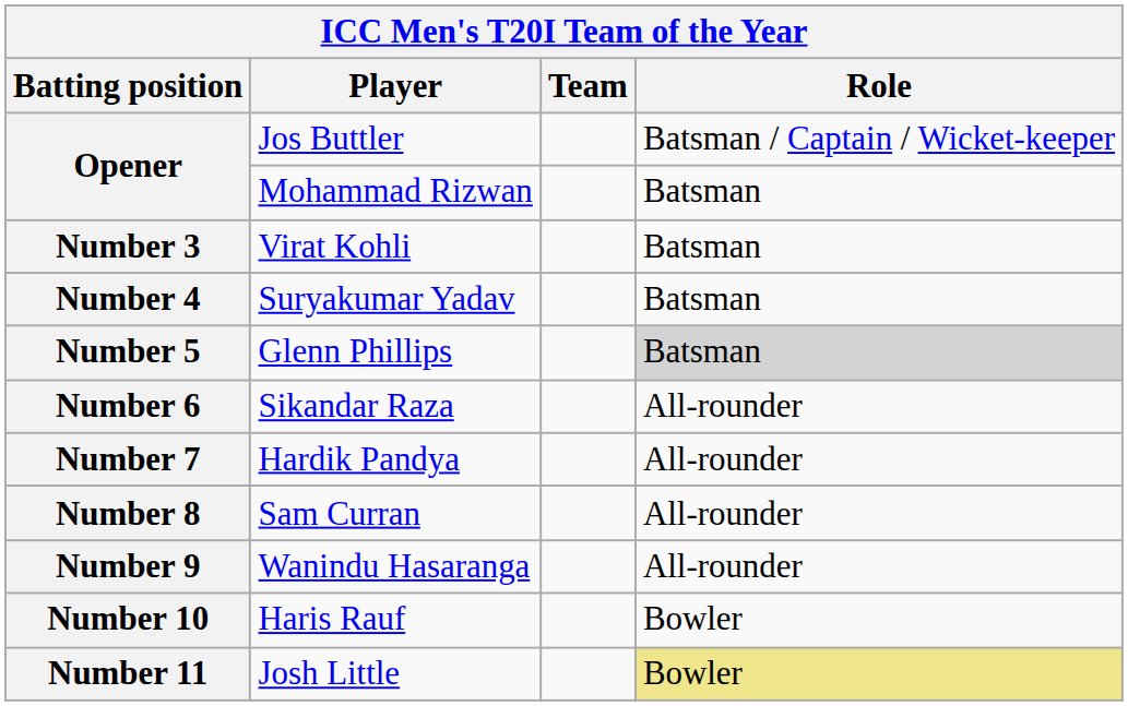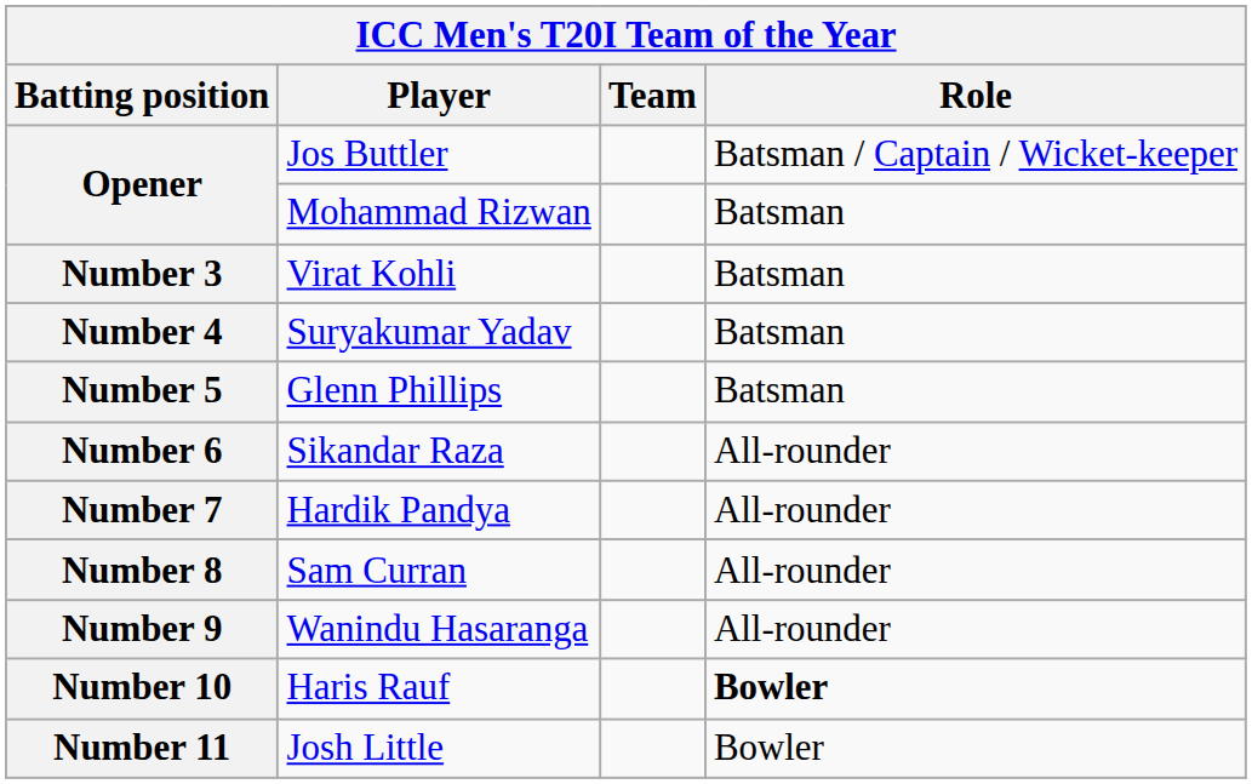Number 5 | Role: lightgrey background -> no background
Number 10 | Role: normal -> bold
Number 11 | Role: khaki background -> no background
